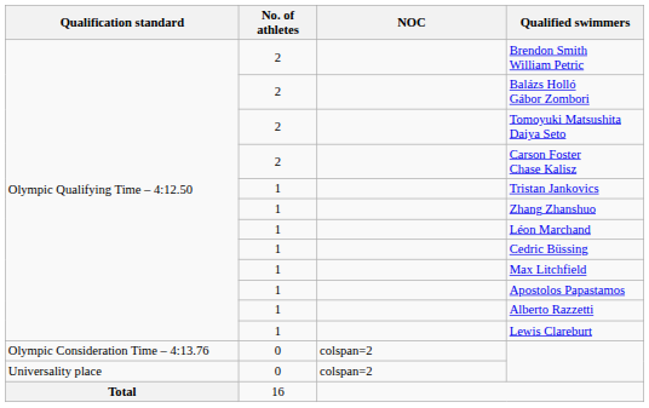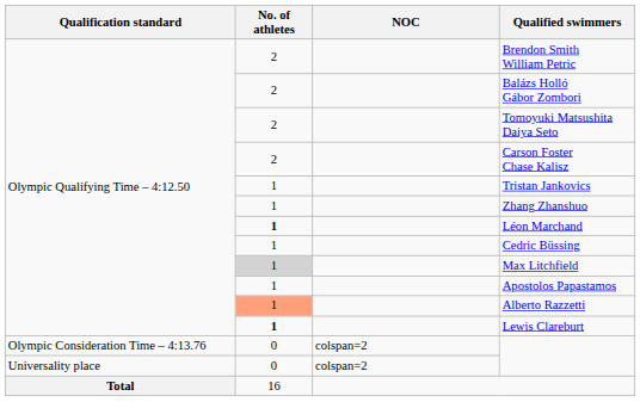Léon Marchand | No. of athletes: normal -> bold
Max Litchfield | No. of athletes: no background -> lightgrey background
Alberto Razzetti | No. of athletes: no background -> lightsalmon background
Lewis Clareburt | No. of athletes: normal -> bold
